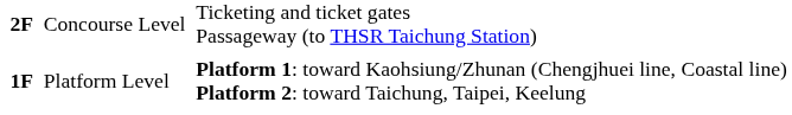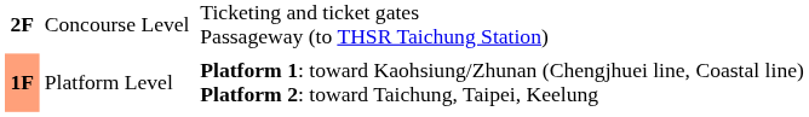Platform Level | column 1: no background -> lightsalmon background
